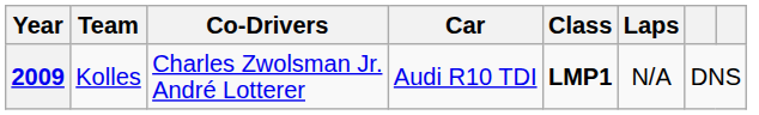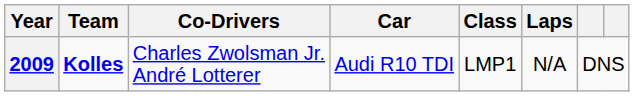2009 | Team: normal -> bold
2009 | Class: bold -> normal
